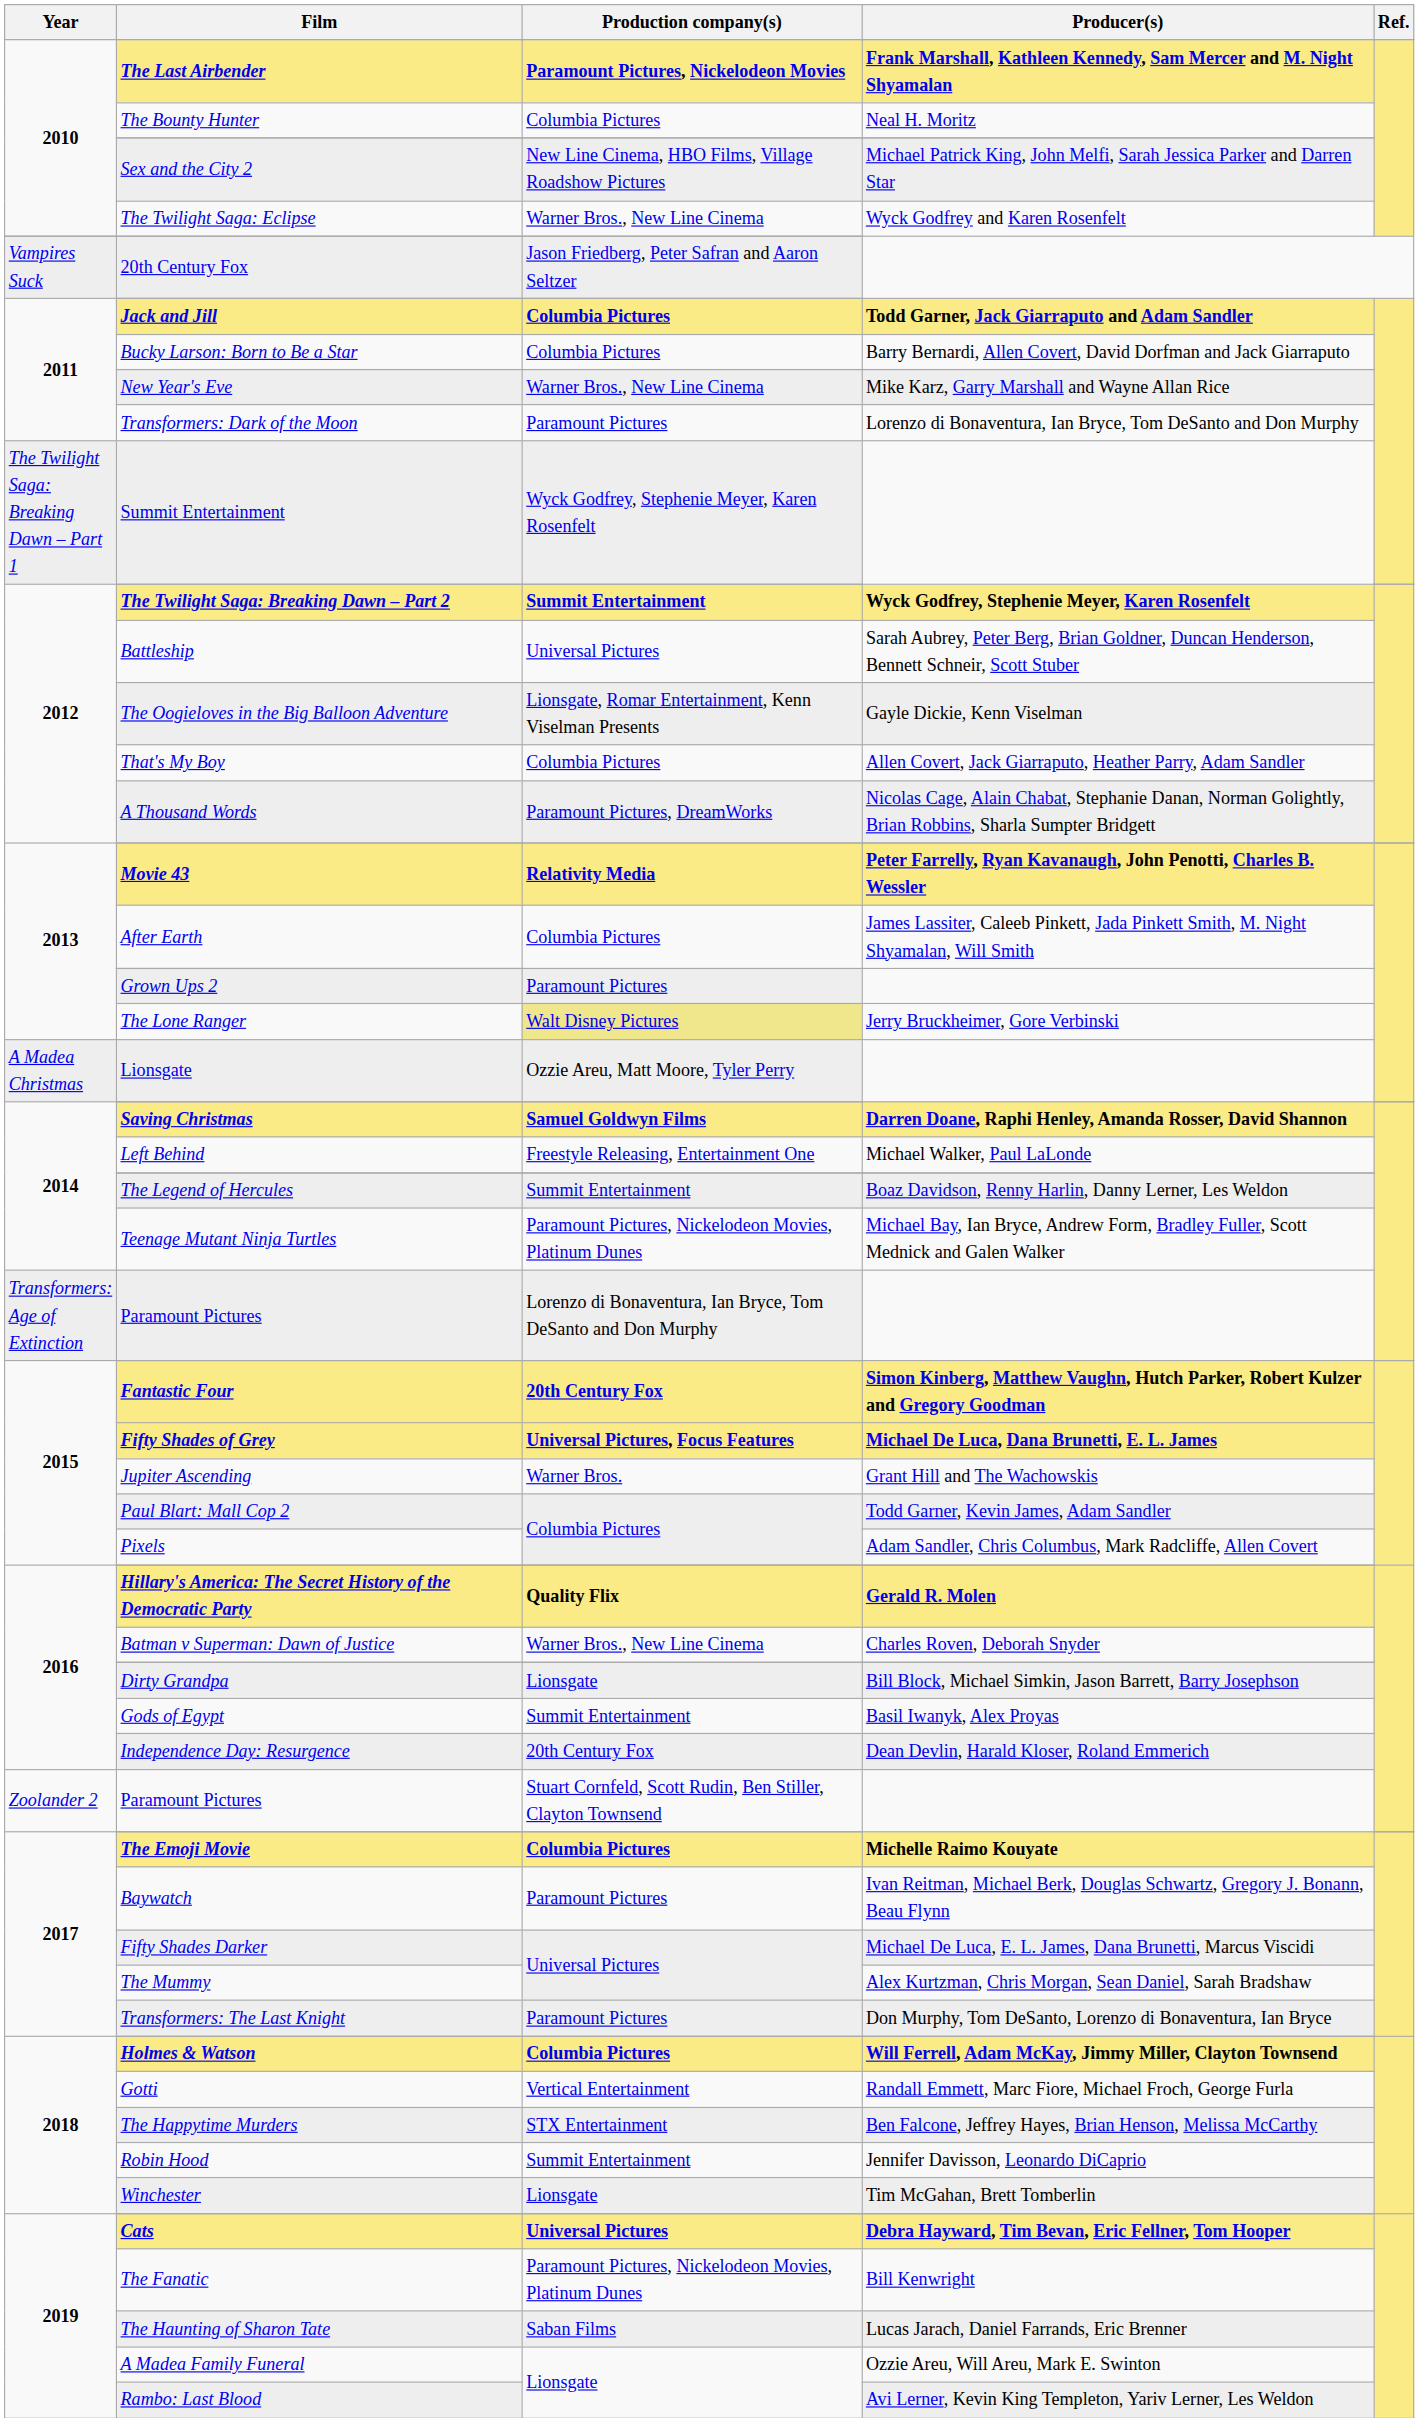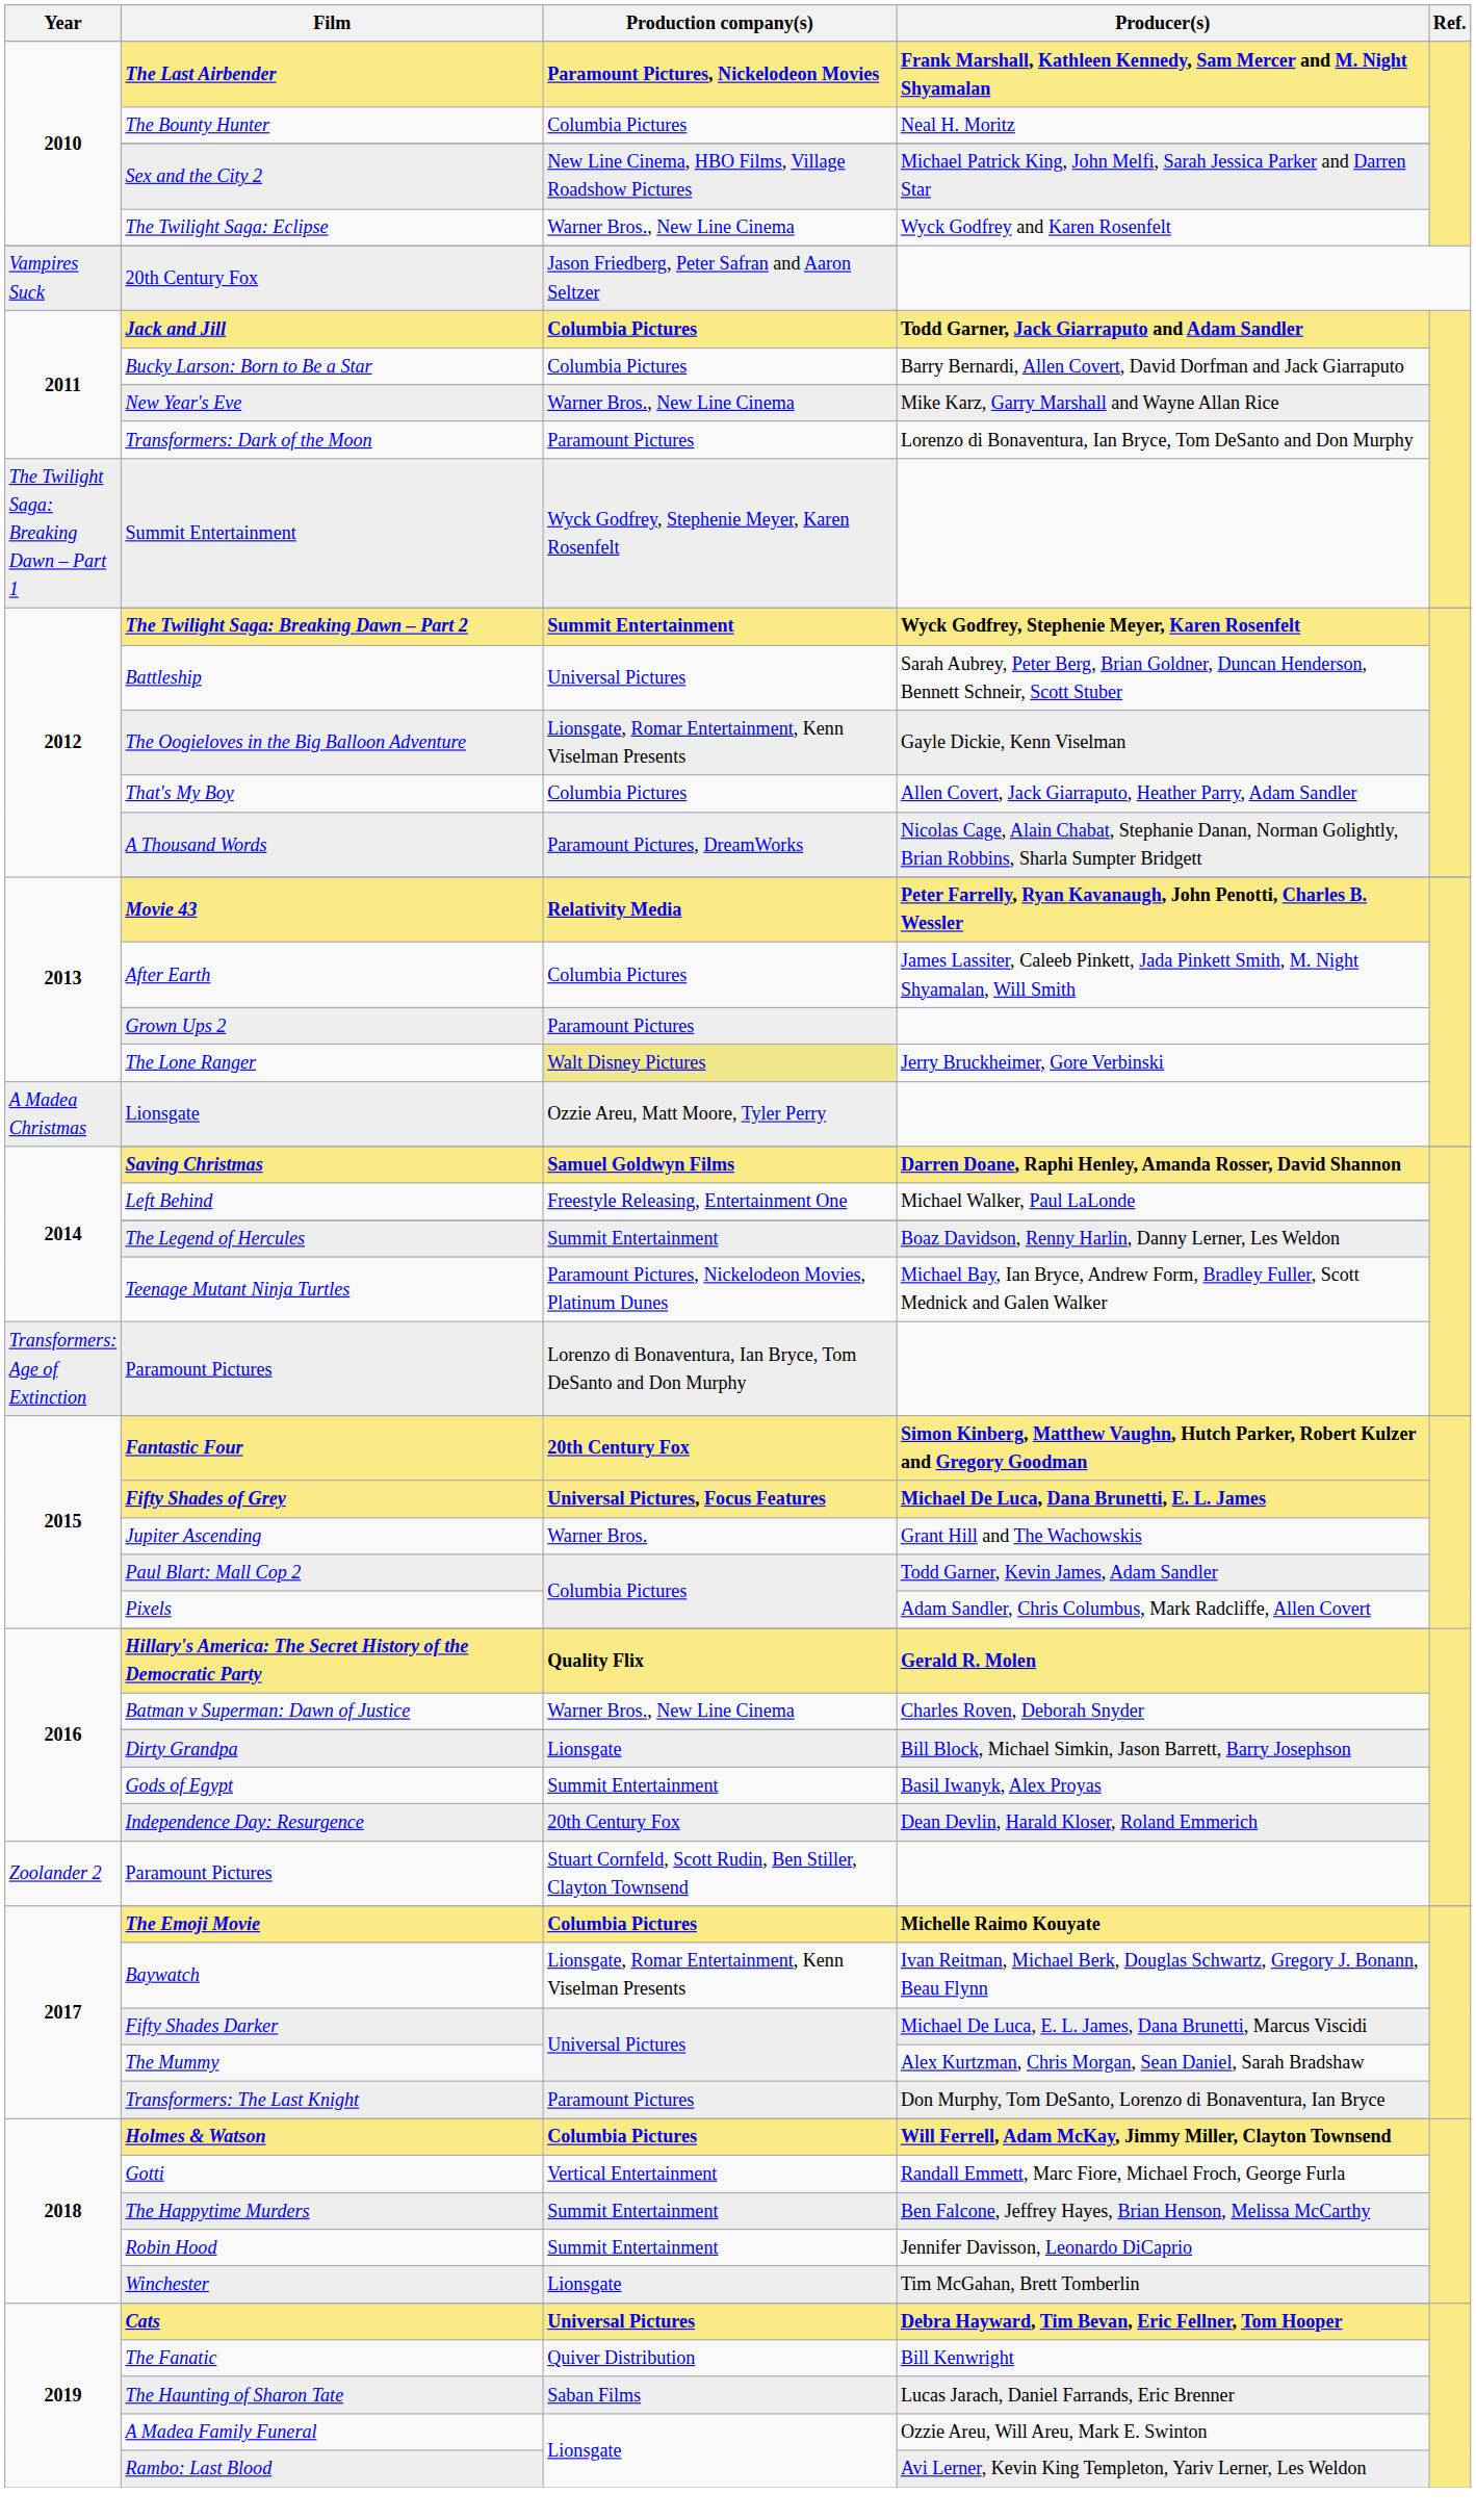Baywatch | Production company(s): Paramount Pictures -> Lionsgate, Romar Entertainment, Kenn Viselman Presents
The Happytime Murders | Production company(s): STX Entertainment -> Summit Entertainment
The Fanatic | Production company(s): Paramount Pictures, Nickelodeon Movies, Platinum Dunes -> Quiver Distribution
